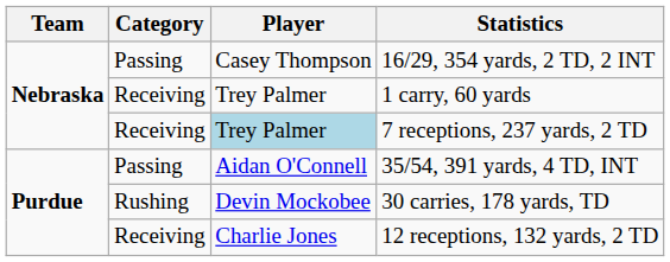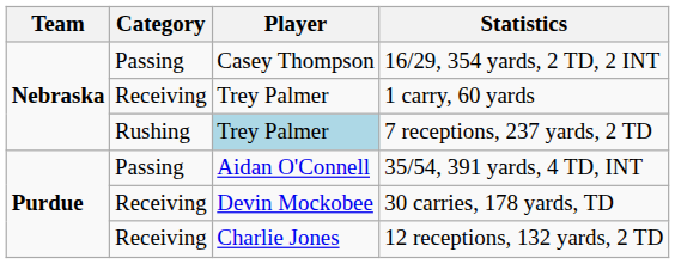7 receptions, 237 yards, 2 TD | Category: Receiving -> Rushing
30 carries, 178 yards, TD | Category: Rushing -> Receiving
